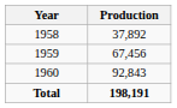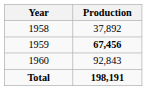1959 | Production: normal -> bold
